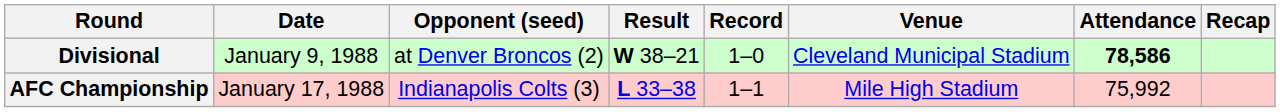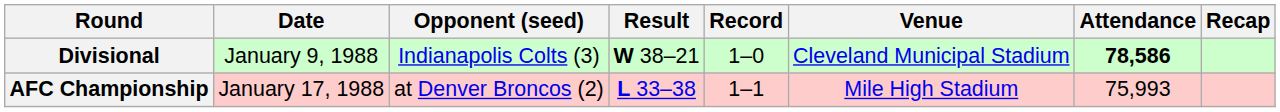Divisional | Opponent (seed): at Denver Broncos (2) -> Indianapolis Colts (3)
AFC Championship | Opponent (seed): Indianapolis Colts (3) -> at Denver Broncos (2)
AFC Championship | Attendance: 75,992 -> 75,993
